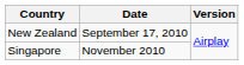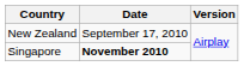Singapore | Date: normal -> bold
